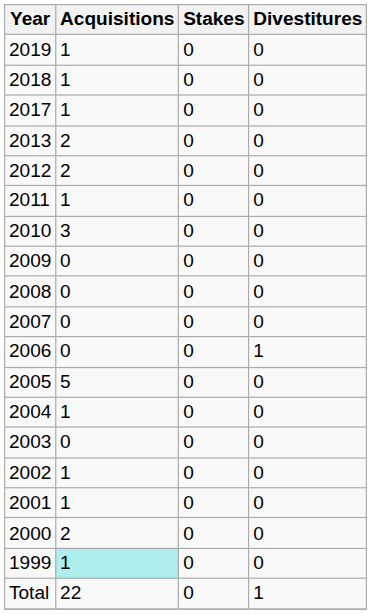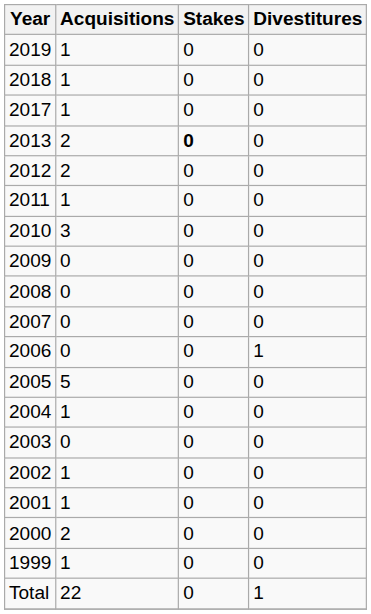2013 | Stakes: normal -> bold
1999 | Acquisitions: paleturquoise background -> no background
